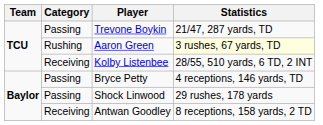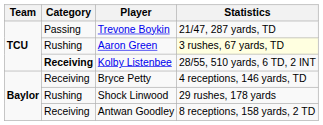Kolby Listenbee | Category: normal -> bold
Bryce Petty | Category: Passing -> Receiving
Shock Linwood | Category: Passing -> Rushing
